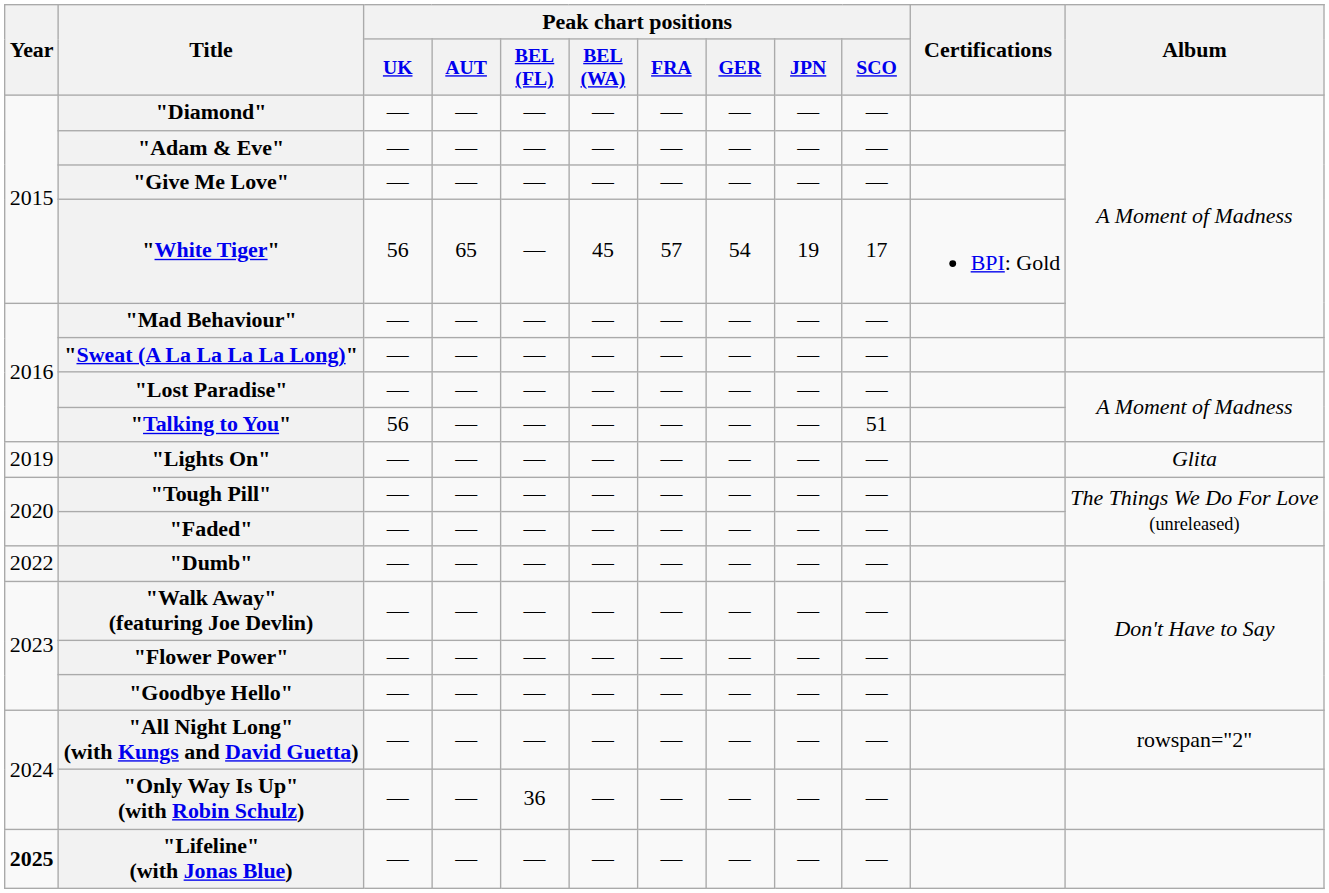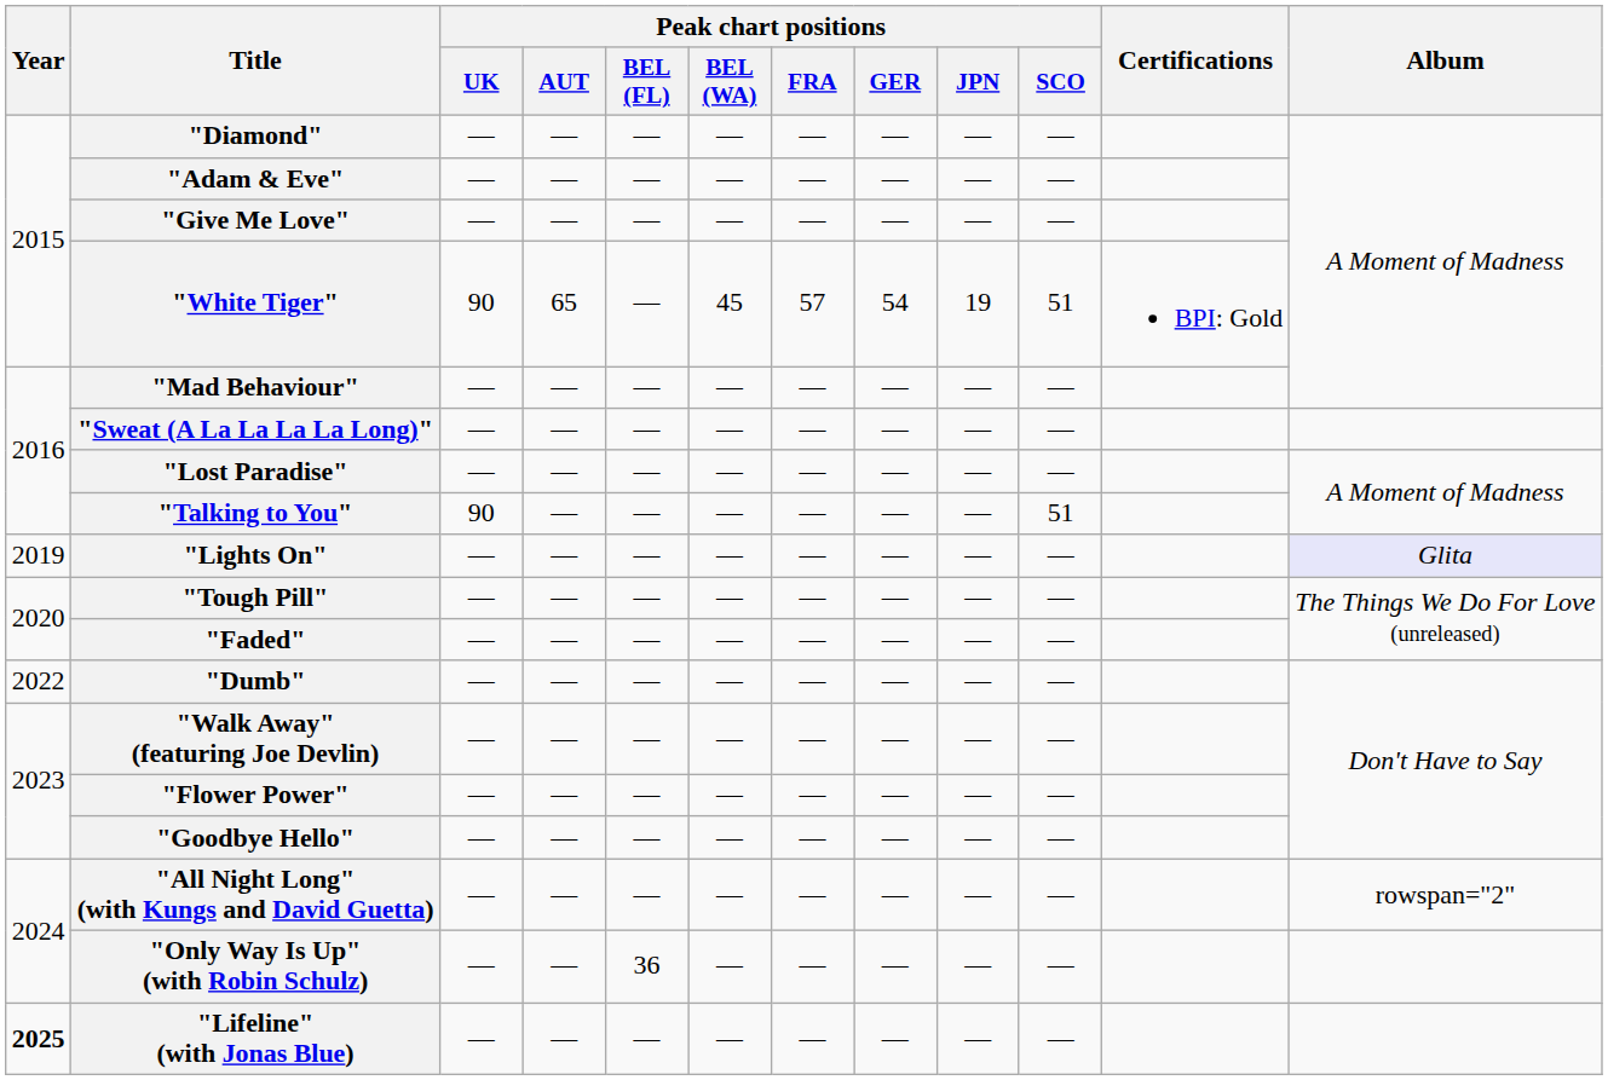"White Tiger" | Peak chart positions / UK: 56 -> 90
"White Tiger" | Peak chart positions / SCO: 17 -> 51
"Talking to You" | Peak chart positions / UK: 56 -> 90
"Lights On" | Album: no background -> lavender background
